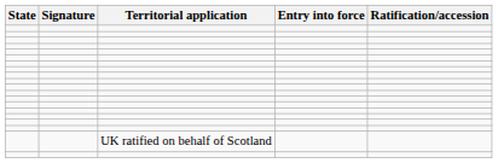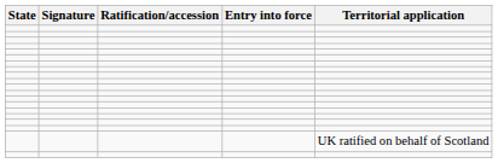columns swapped: Ratification/accession <-> Territorial application
